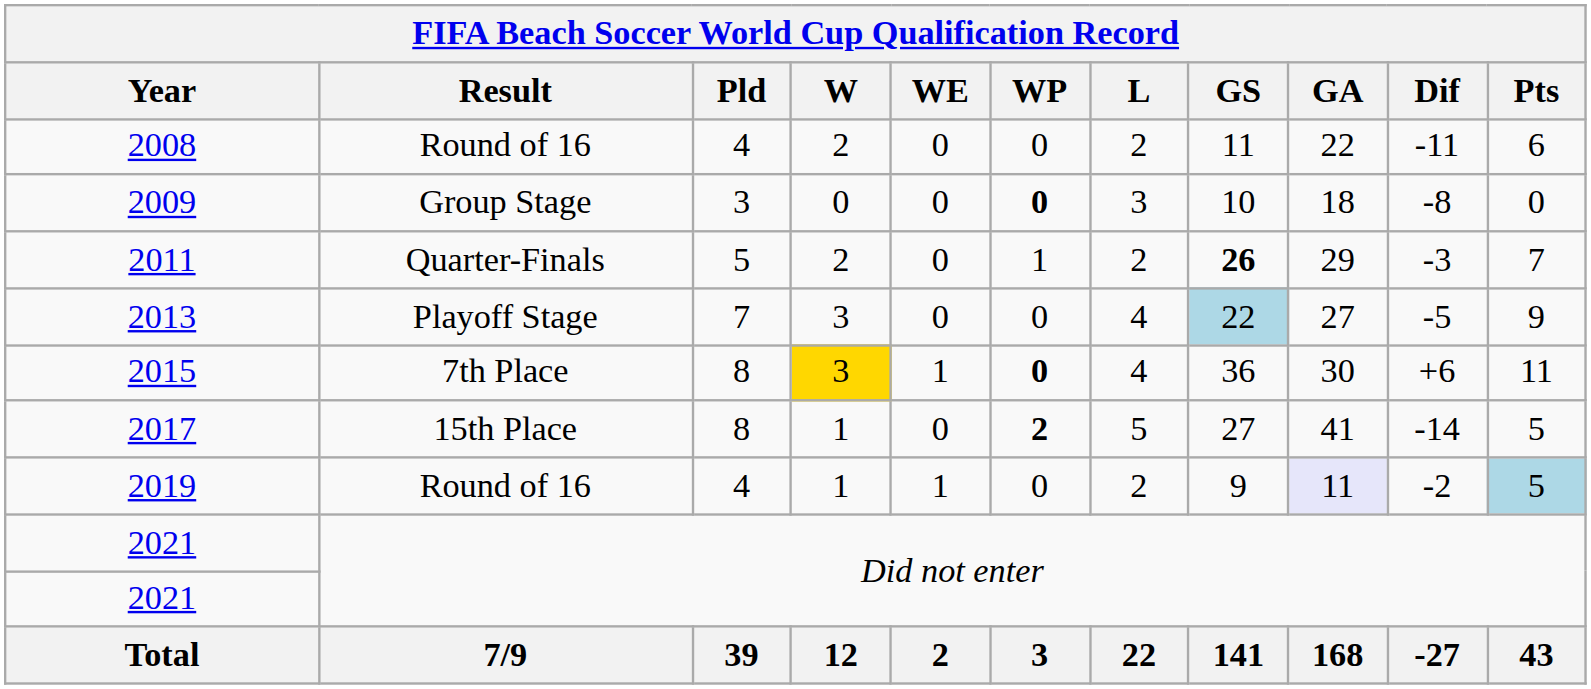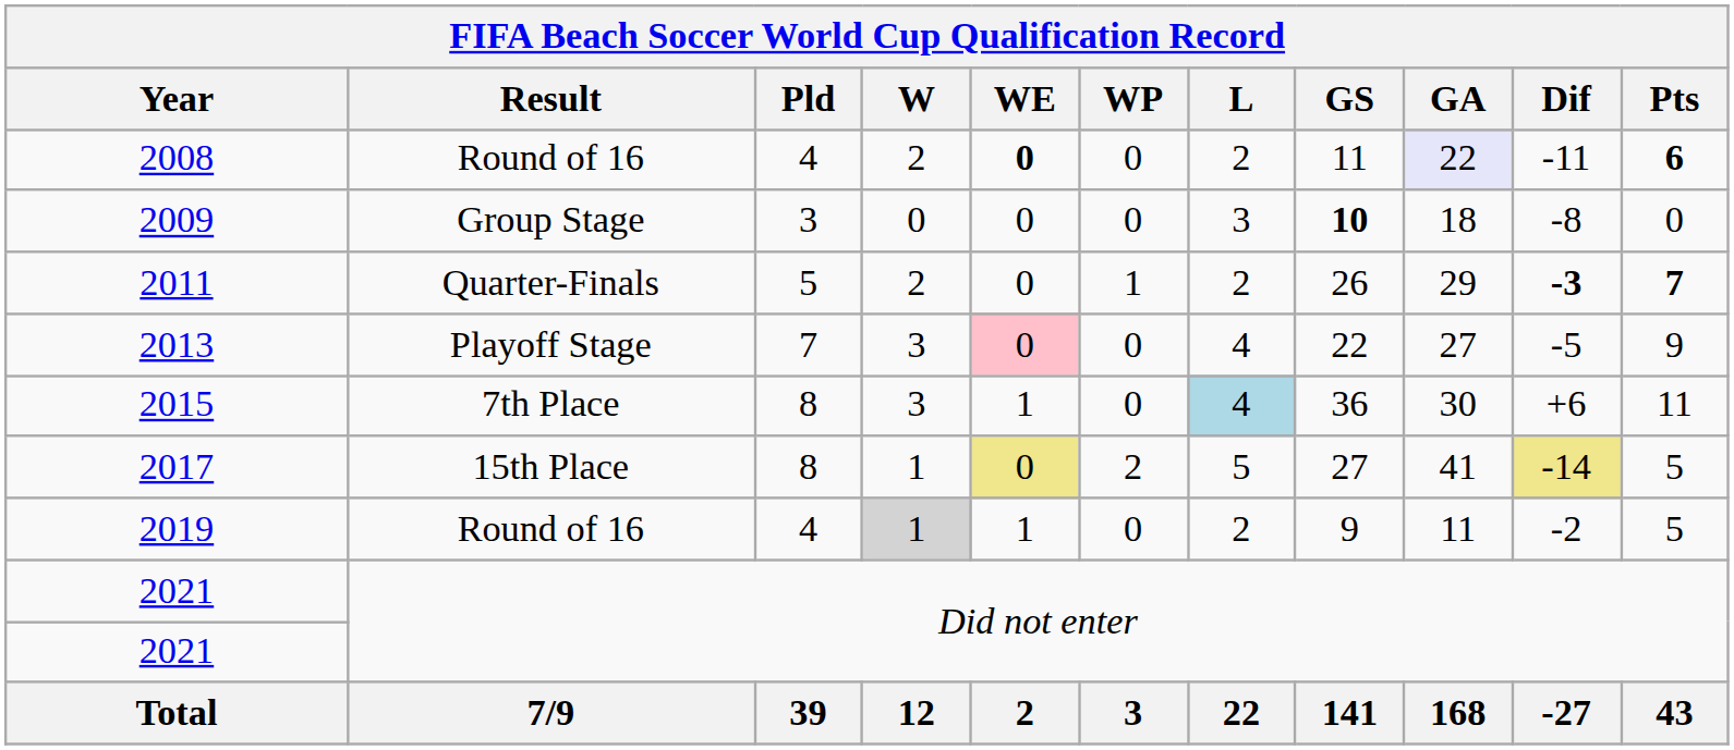2008 | WE: normal -> bold
2008 | GA: no background -> lavender background
2008 | Pts: normal -> bold
2009 | WP: bold -> normal
2009 | GS: normal -> bold
2011 | GS: bold -> normal
2011 | Dif: normal -> bold
2011 | Pts: normal -> bold
2013 | WE: no background -> pink background
2013 | GS: lightblue background -> no background
2015 | W: gold background -> no background
2015 | WP: bold -> normal
2015 | L: no background -> lightblue background
2017 | WE: no background -> khaki background
2017 | WP: bold -> normal
2017 | Dif: no background -> khaki background
2019 | W: no background -> lightgrey background
2019 | GA: lavender background -> no background
2019 | Pts: lightblue background -> no background
